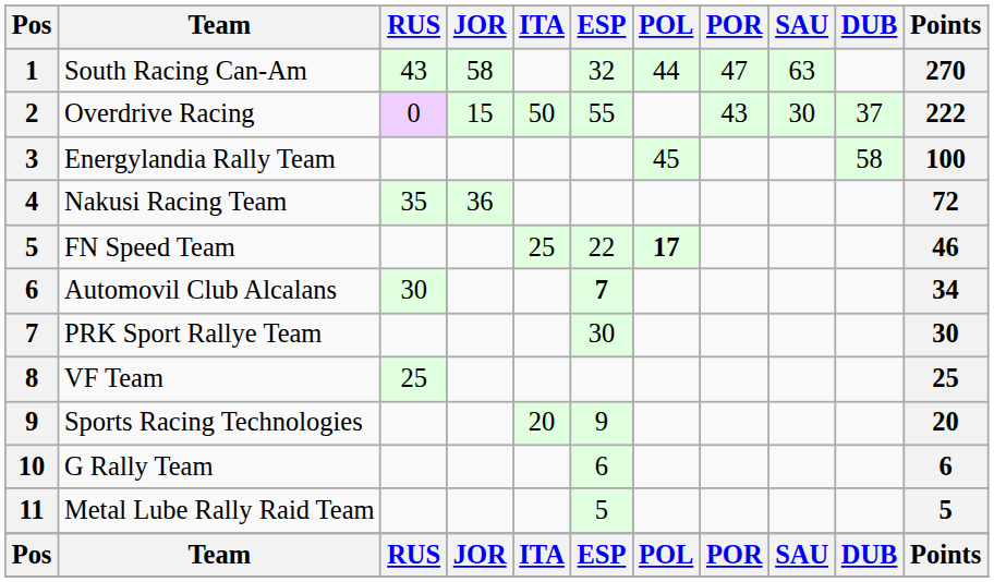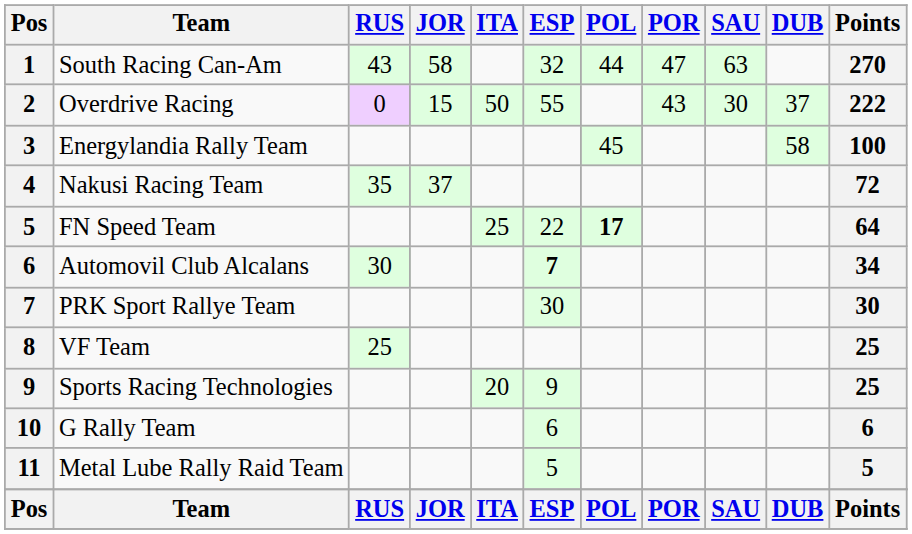Nakusi Racing Team | JOR: 36 -> 37
FN Speed Team | Points: 46 -> 64
Sports Racing Technologies | Points: 20 -> 25
